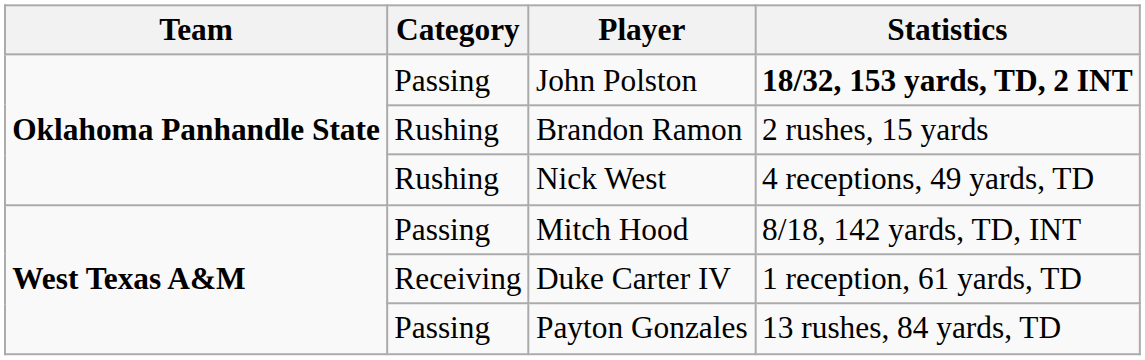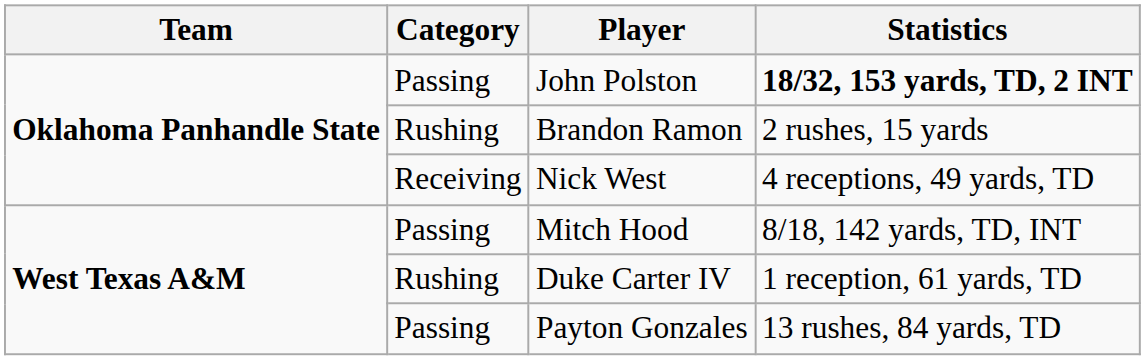Nick West | Category: Rushing -> Receiving
Duke Carter IV | Category: Receiving -> Rushing
